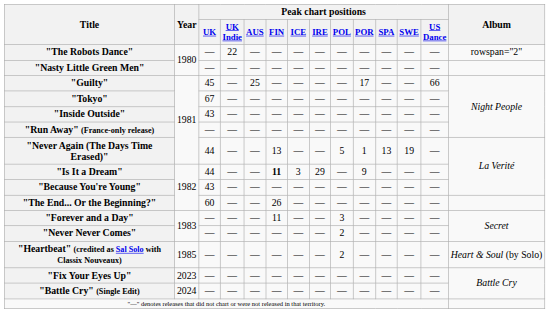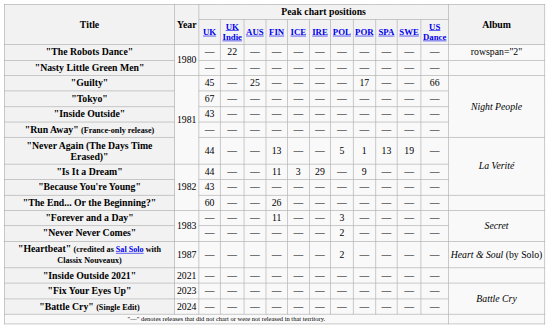"Is It a Dream" | Peak chart positions / FIN: bold -> normal
"Heartbeat" (credited as Sal Solo with Classix Nouveaux) | Year: 1985 -> 1987
+ row: "Inside Outside 2021" | 2021 | — | — | — | — | — | — | — | — | — | — | —
